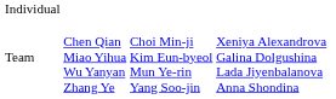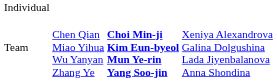Team | column 3: normal -> bold
